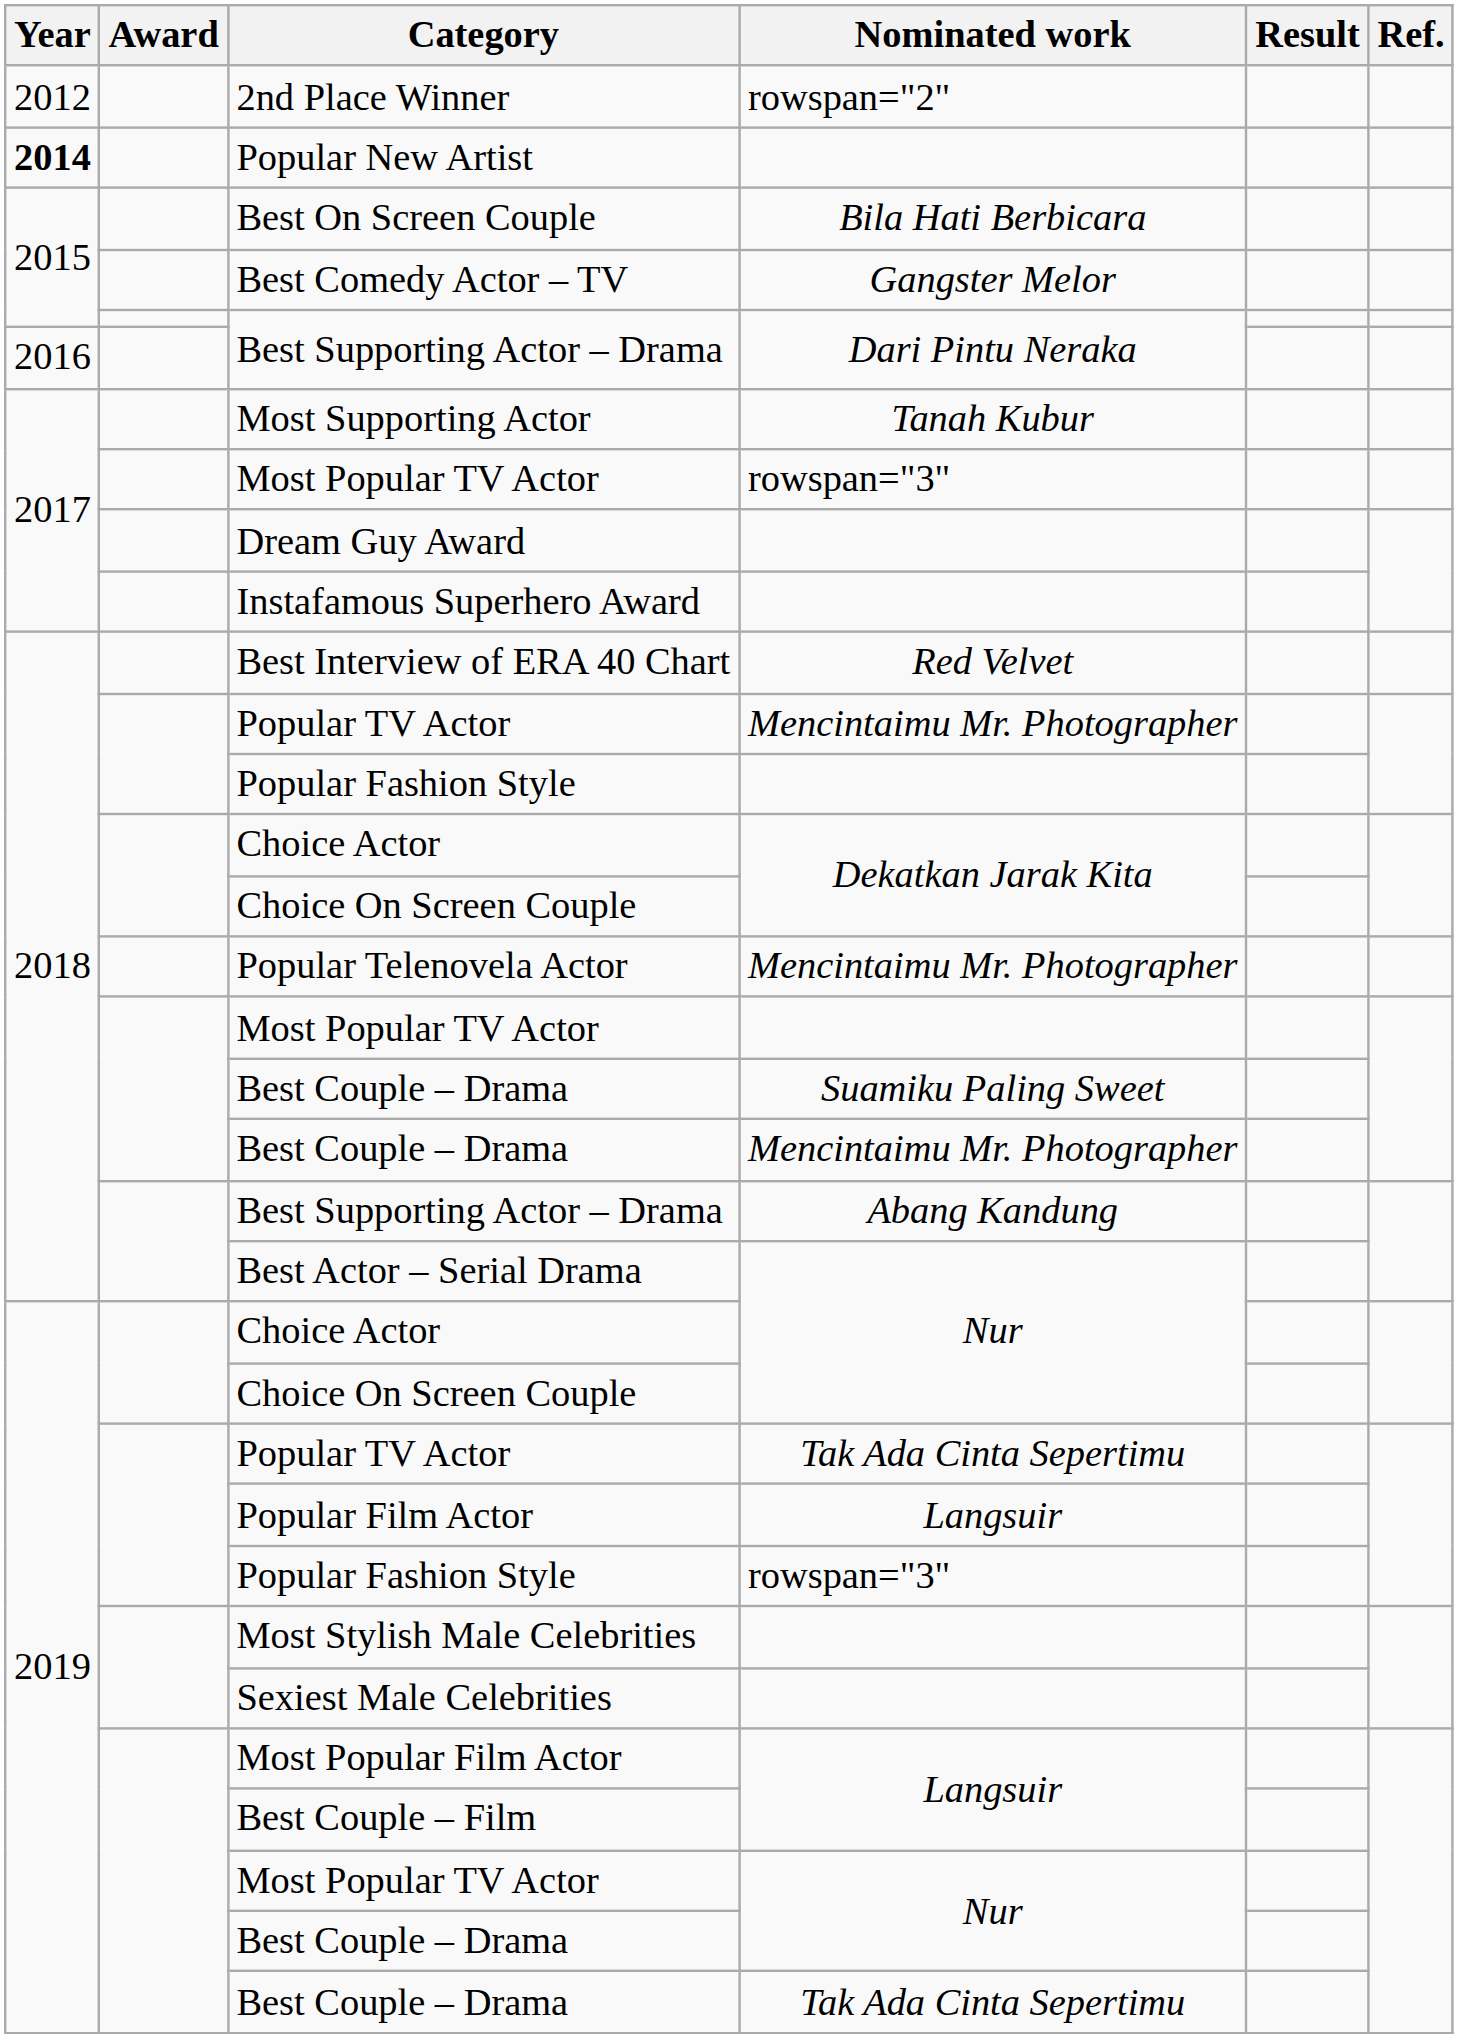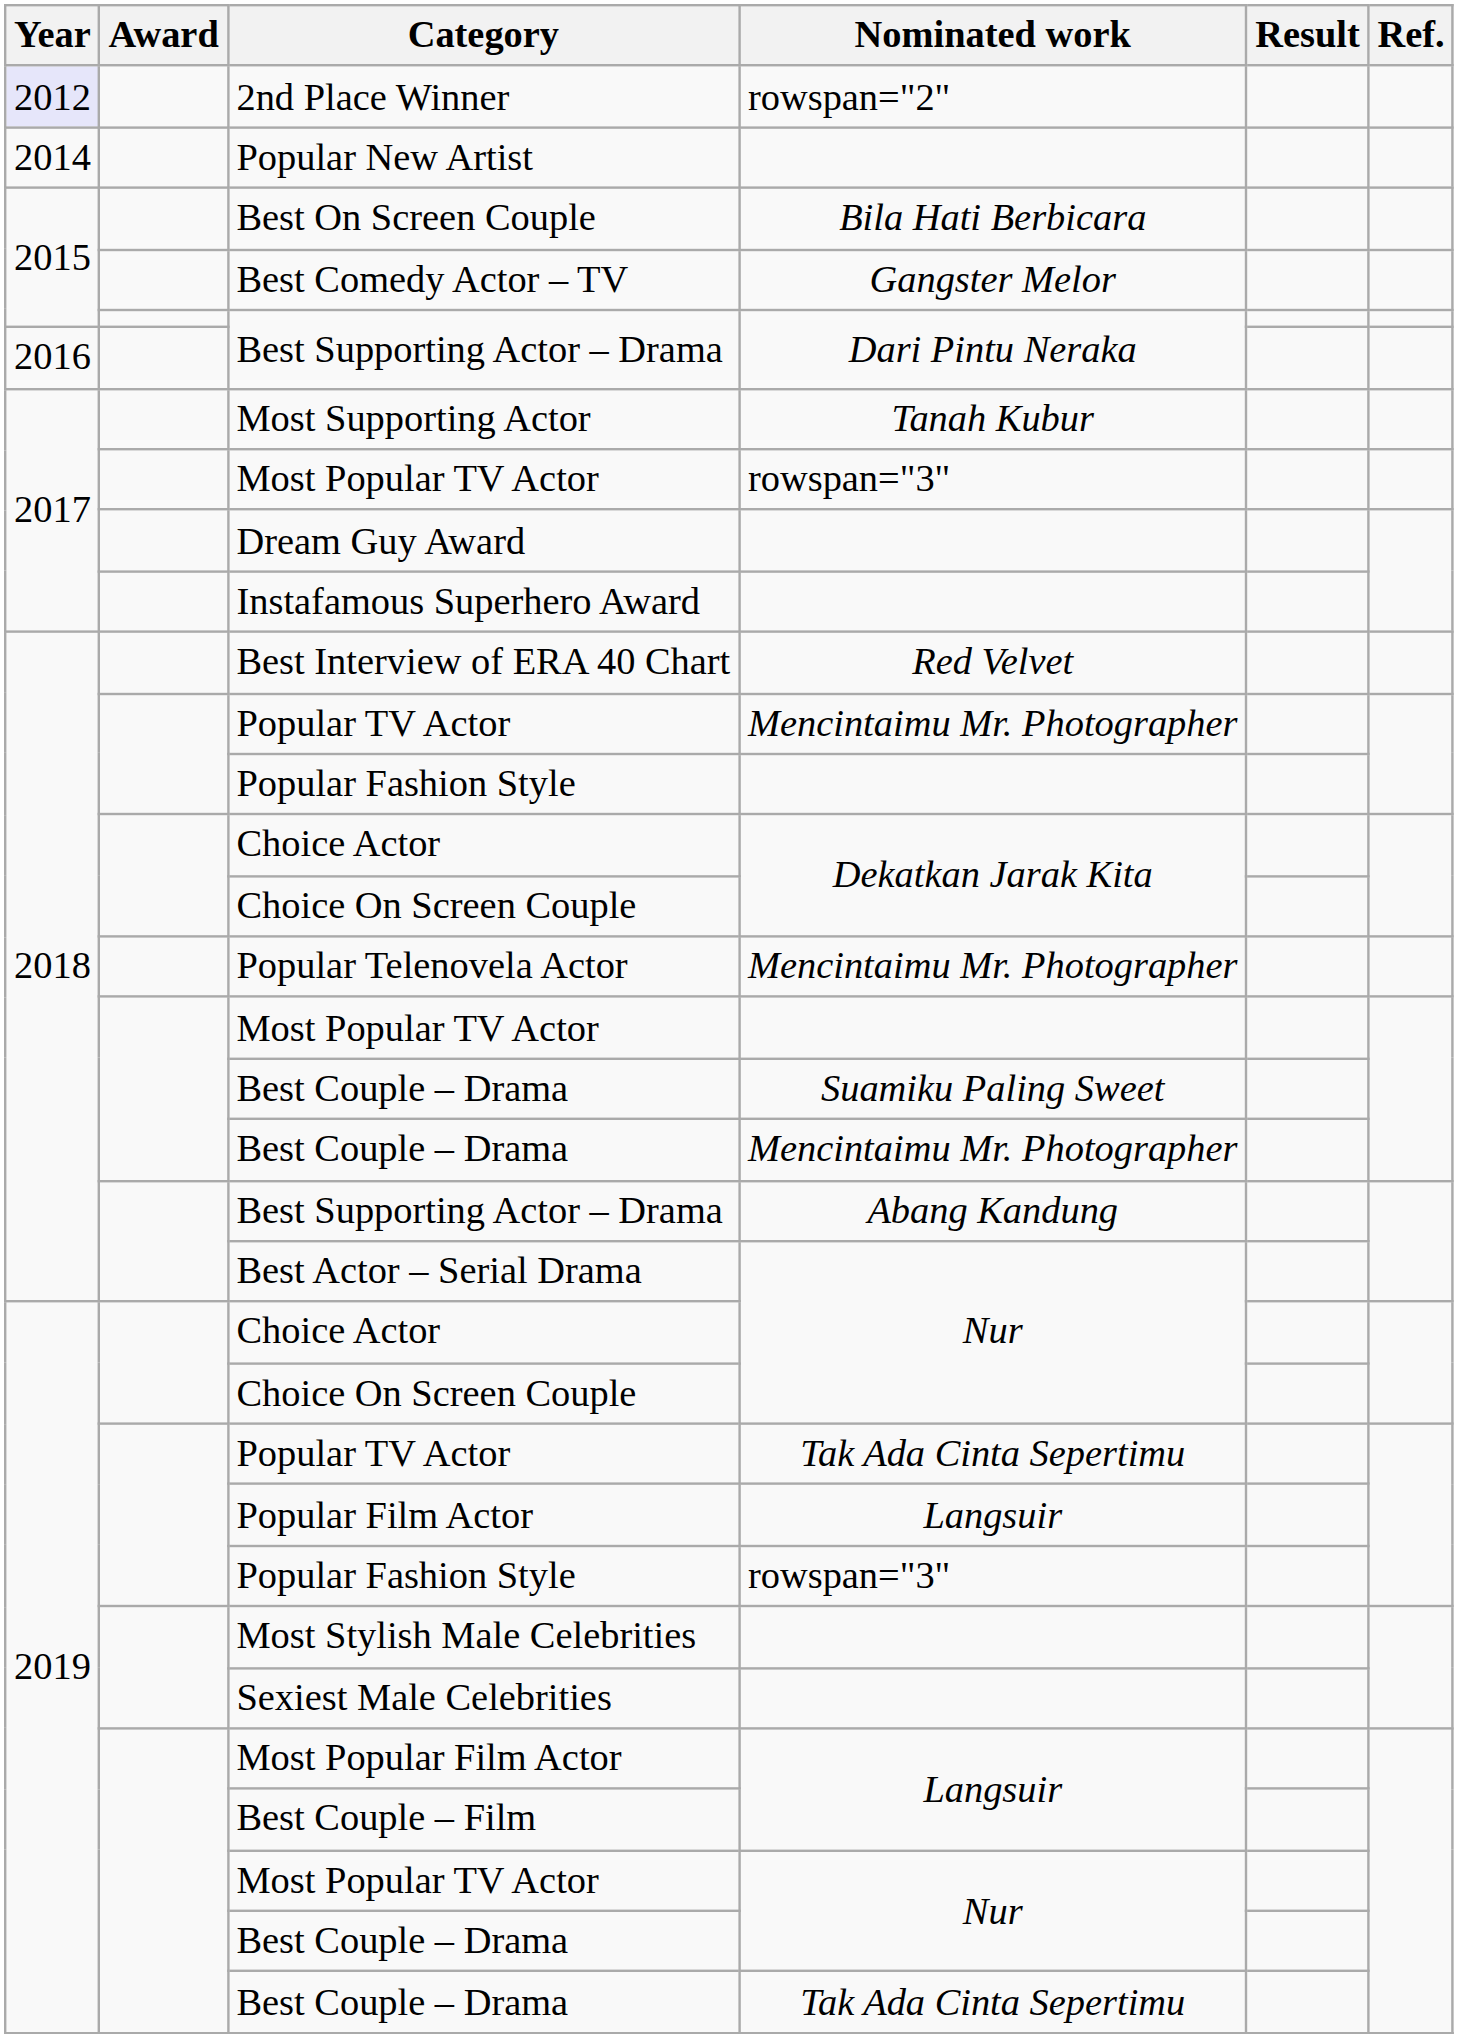2nd Place Winner | Year: no background -> lavender background
Popular New Artist | Year: bold -> normal
